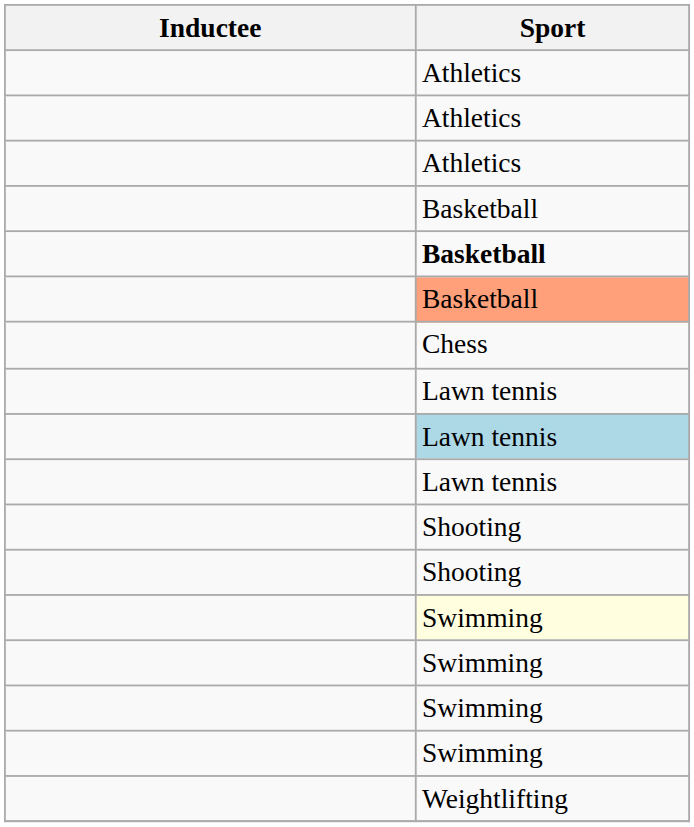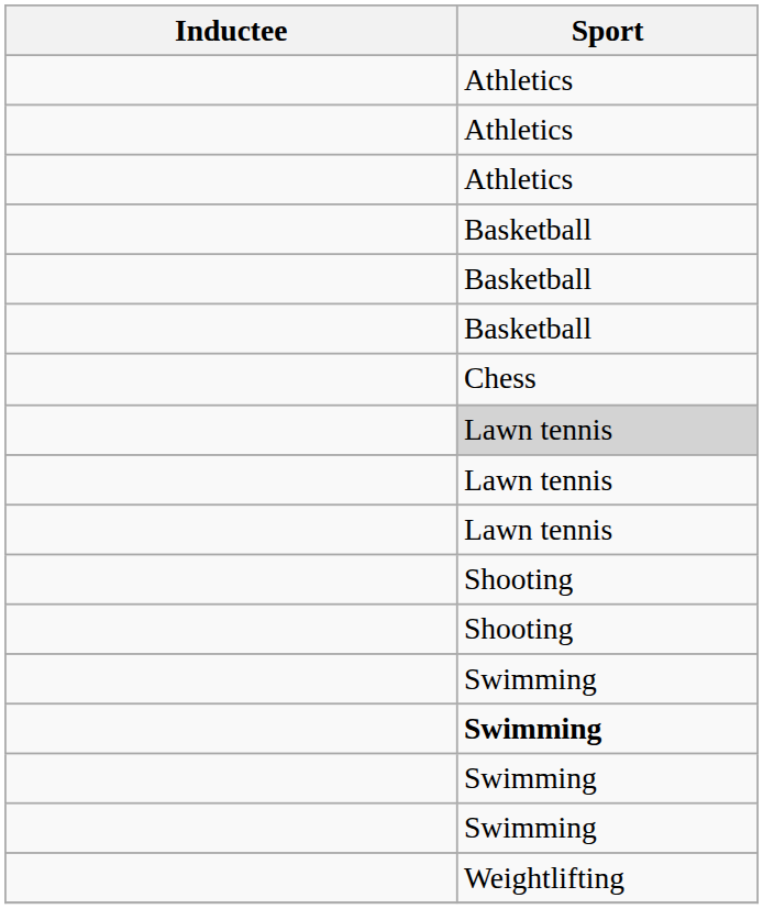row 6 | Sport: bold -> normal
row 7 | Sport: lightsalmon background -> no background
row 9 | Sport: no background -> lightgrey background
row 10 | Sport: lightblue background -> no background
row 14 | Sport: lightyellow background -> no background
row 15 | Sport: normal -> bold
